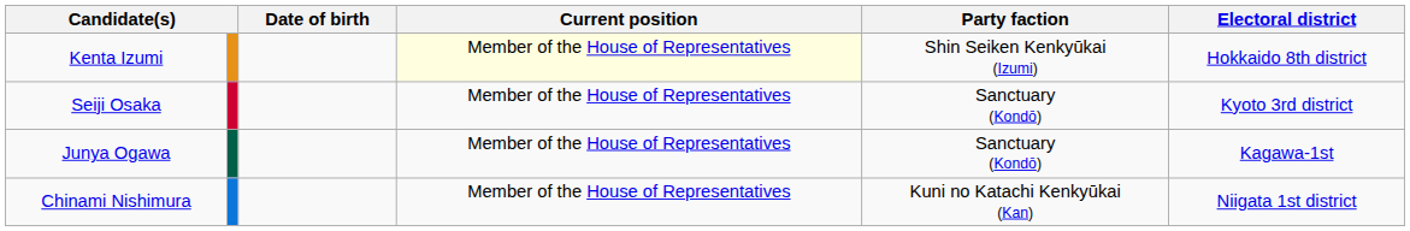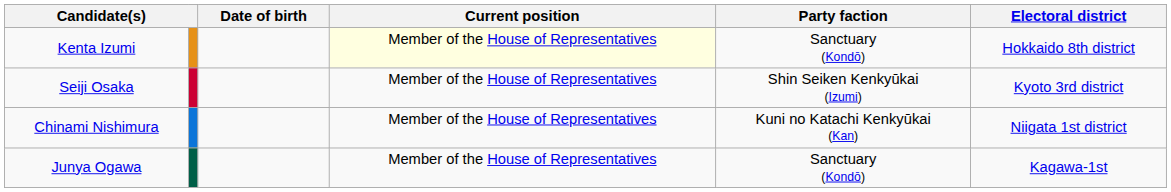Kenta Izumi | Party faction: Shin Seiken Kenkyūkai (Izumi) -> Sanctuary (Kondō)
Seiji Osaka | Party faction: Sanctuary (Kondō) -> Shin Seiken Kenkyūkai (Izumi)
rows swapped: Chinami Nishimura <-> Junya Ogawa
